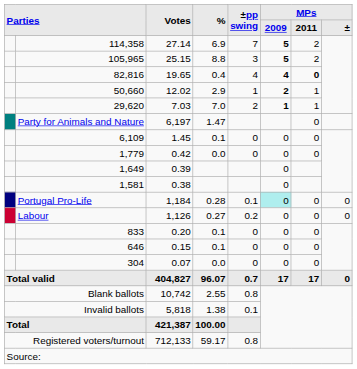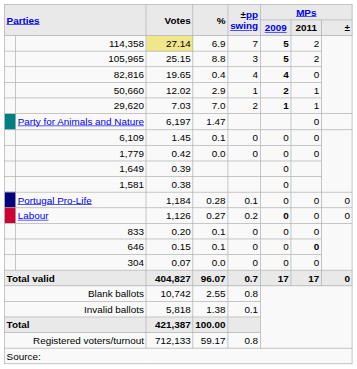114,358 | Votes: no background -> khaki background
82,816 | MPs / 2011: bold -> normal
Portugal Pro-Life | MPs / 2009: paleturquoise background -> no background
Labour | MPs / 2009: normal -> bold
646 | MPs / 2011: normal -> bold
